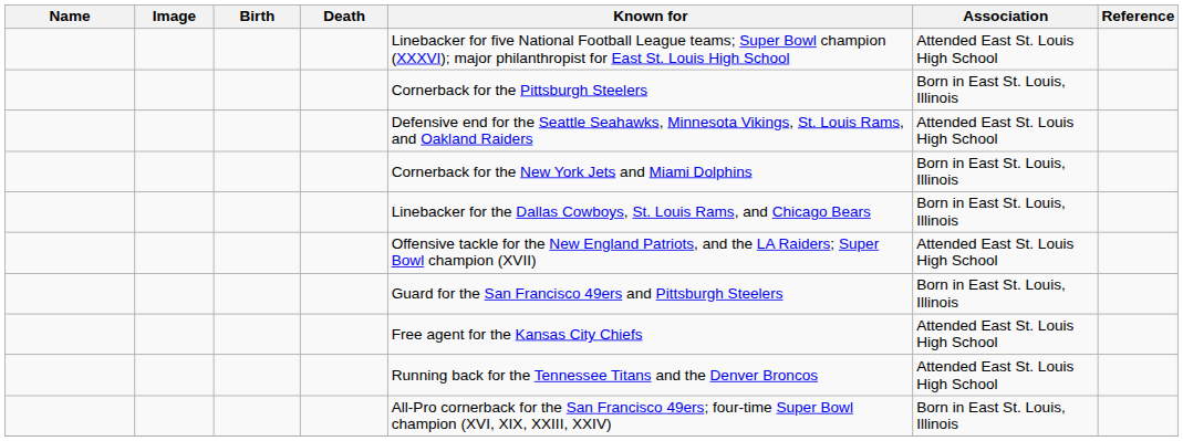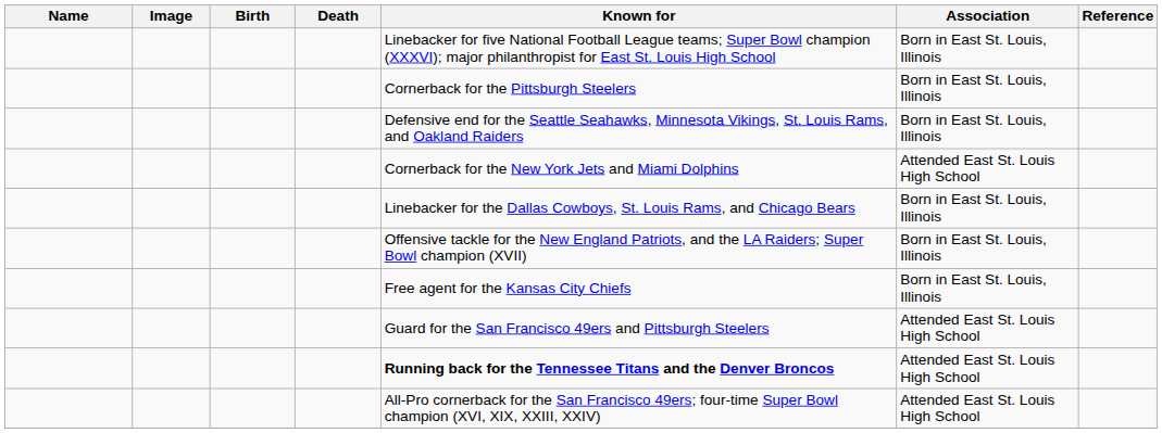row 2 | Association: Attended East St. Louis High School -> Born in East St. Louis, Illinois
row 4 | Association: Attended East St. Louis High School -> Born in East St. Louis, Illinois
row 5 | Association: Born in East St. Louis, Illinois -> Attended East St. Louis High School
row 7 | Association: Attended East St. Louis High School -> Born in East St. Louis, Illinois
row 8 | Known for: Guard for the San Francisco 49ers and Pittsburgh Steelers -> Free agent for the Kansas City Chiefs
row 9 | Known for: Free agent for the Kansas City Chiefs -> Guard for the San Francisco 49ers and Pittsburgh Steelers
row 10 | Known for: normal -> bold
row 11 | Association: Born in East St. Louis, Illinois -> Attended East St. Louis High School
